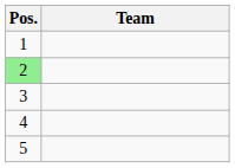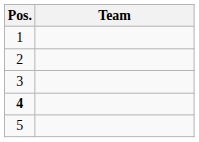2 | Pos.: lightgreen background -> no background
4 | Pos.: normal -> bold
